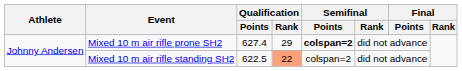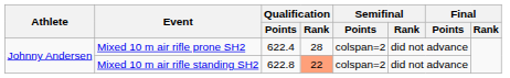Mixed 10 m air rifle prone SH2 | Qualification / Points: 627.4 -> 622.4
Mixed 10 m air rifle prone SH2 | Qualification / Rank: 29 -> 28
Mixed 10 m air rifle prone SH2 | Semifinal / Points: bold -> normal
Mixed 10 m air rifle standing SH2 | Qualification / Points: 622.5 -> 622.8
